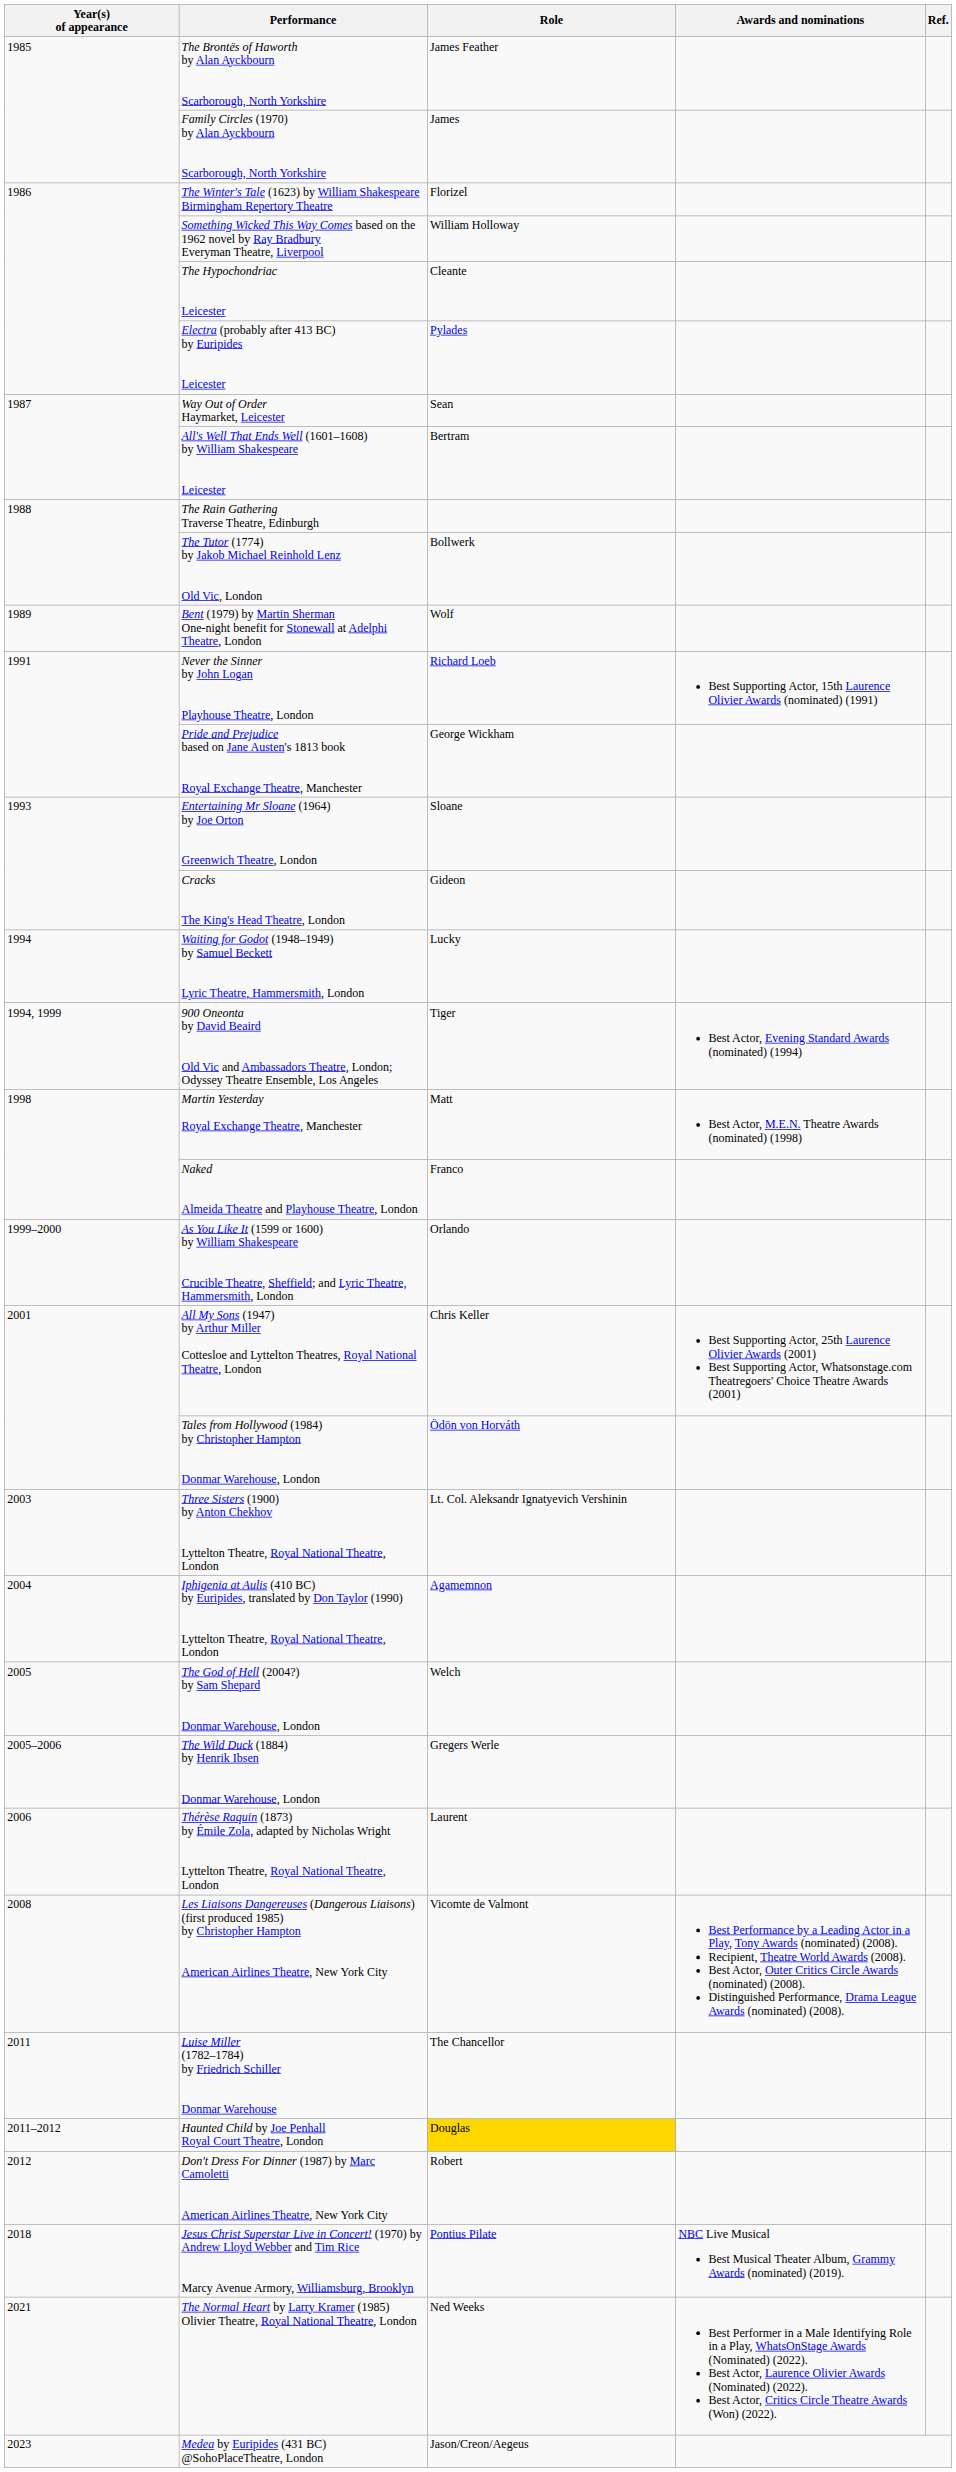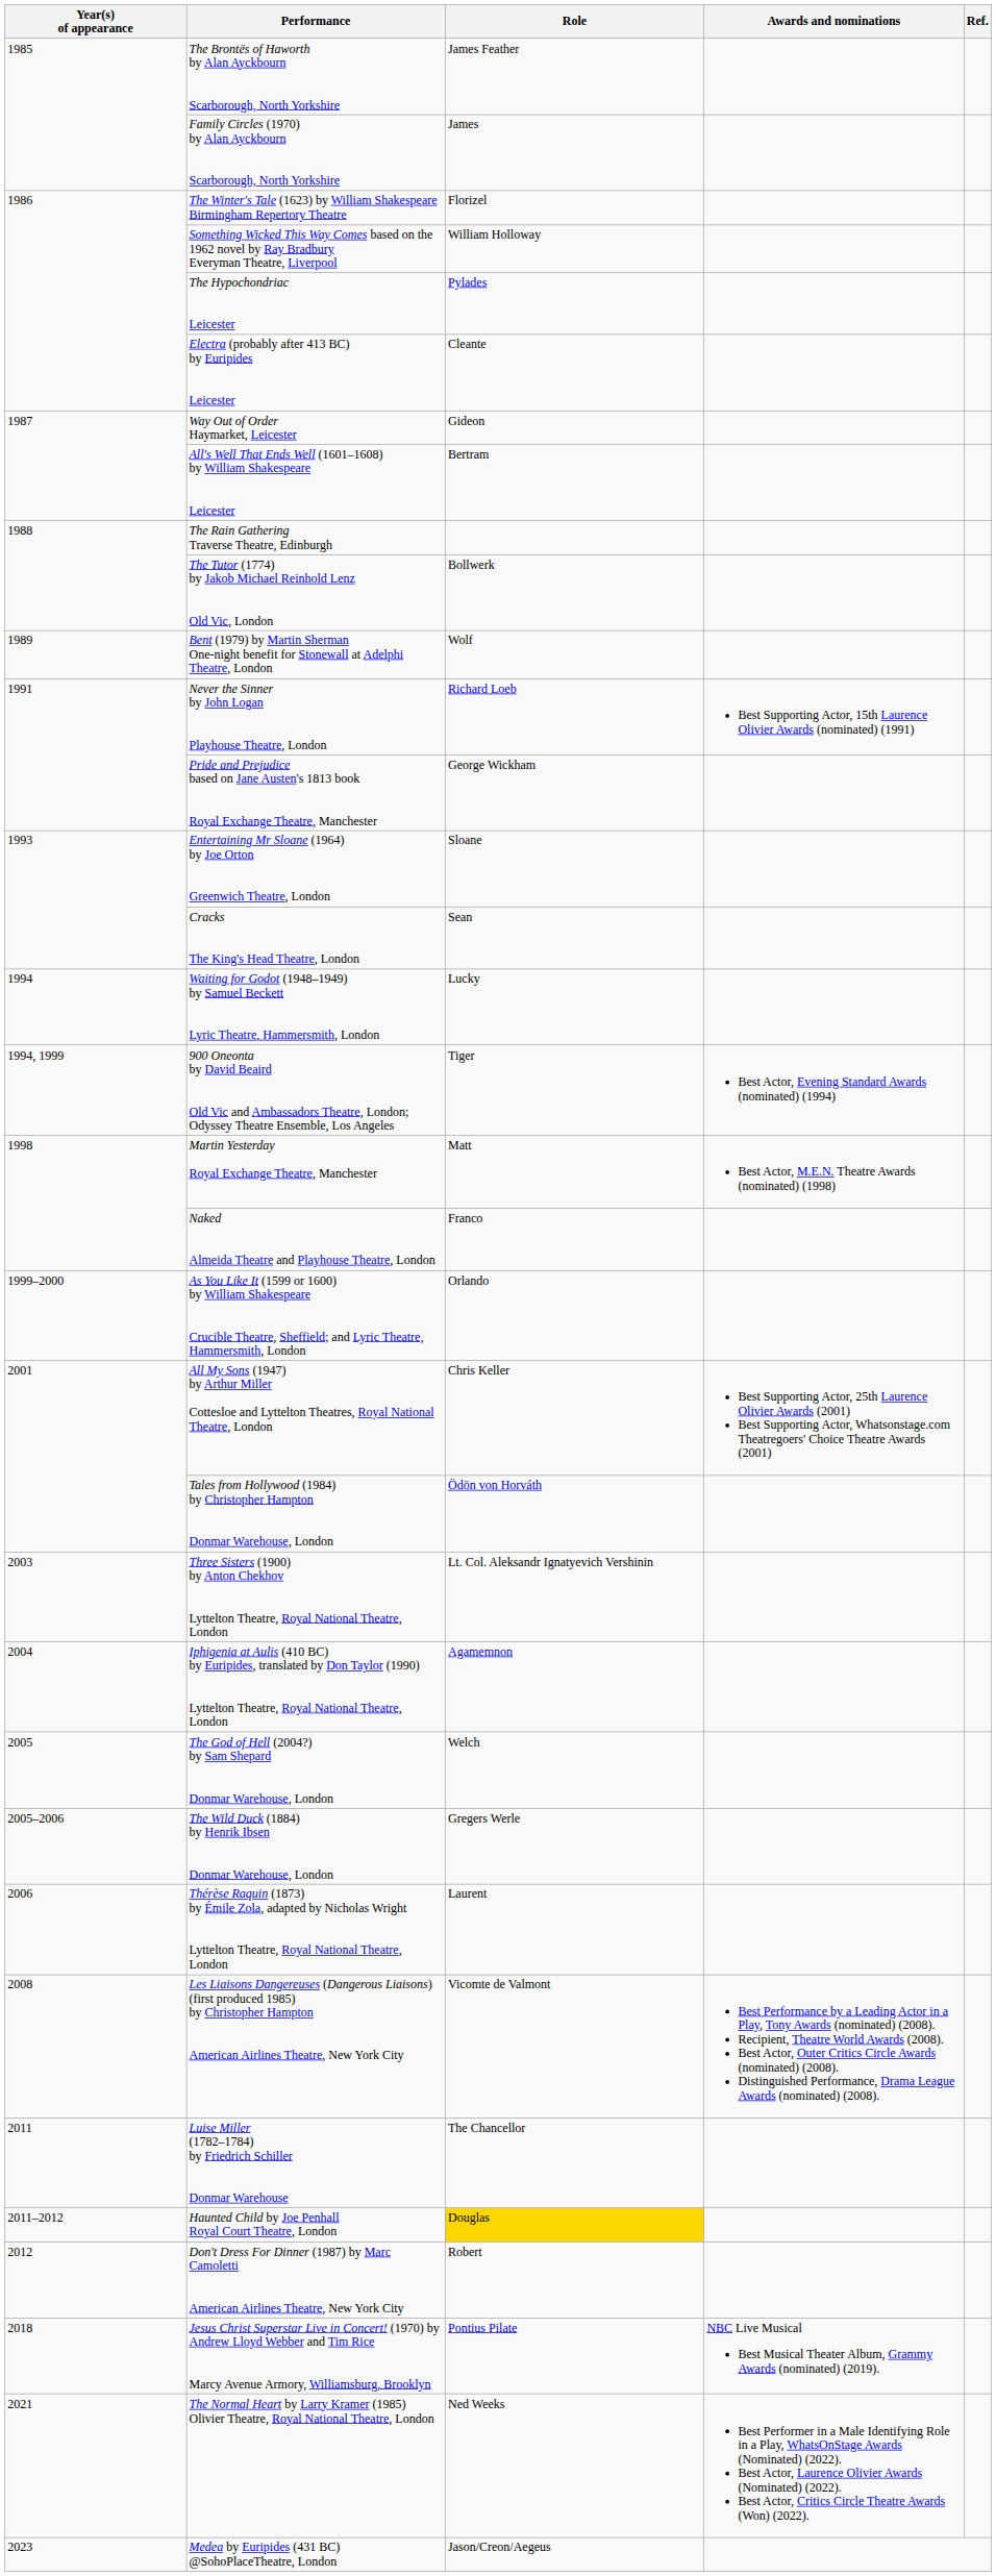The Hypochondriac Leicester | Role: Cleante -> Pylades
Electra (probably after 413 BC) by Euripides Leicester | Role: Pylades -> Cleante
Way Out of Order Haymarket, Leicester | Role: Sean -> Gideon
Cracks The King's Head Theatre, London | Role: Gideon -> Sean
